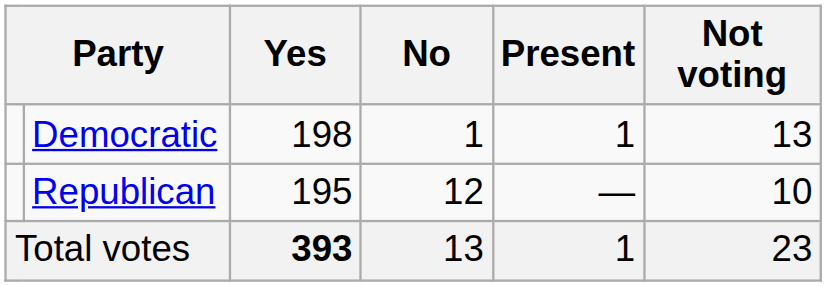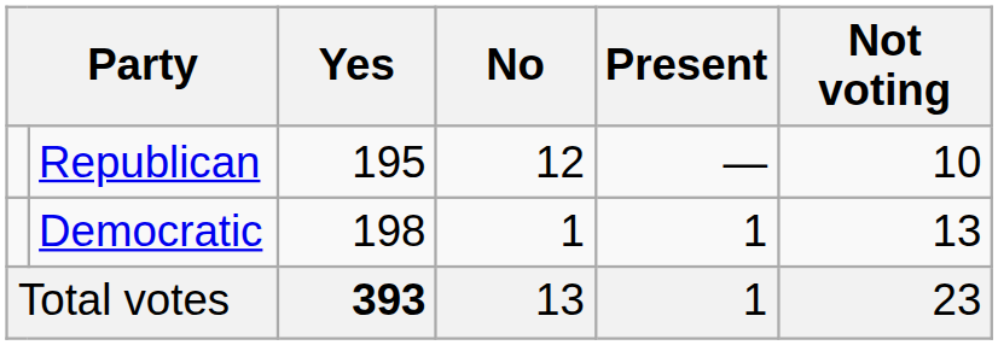rows swapped: Republican <-> Democratic
